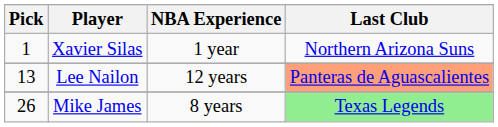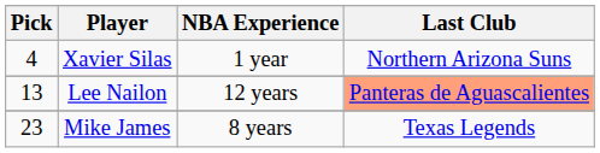Xavier Silas | Pick: 1 -> 4
Mike James | Pick: 26 -> 23
Mike James | Last Club: lightgreen background -> no background
